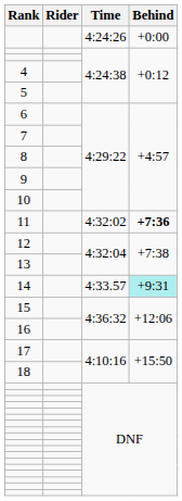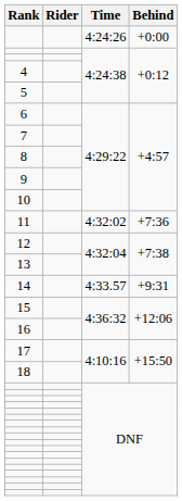11 | Behind: bold -> normal
14 | Behind: paleturquoise background -> no background
